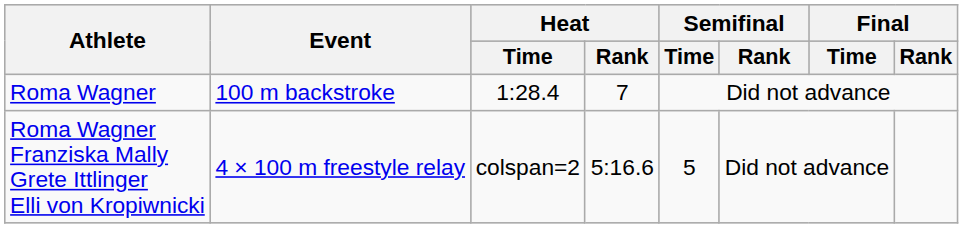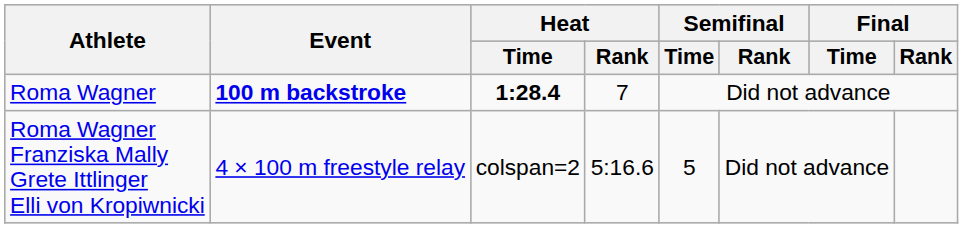Roma Wagner | Event: normal -> bold
Roma Wagner | Heat / Time: normal -> bold
